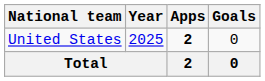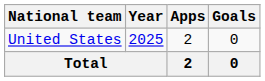United States | Apps: bold -> normal
